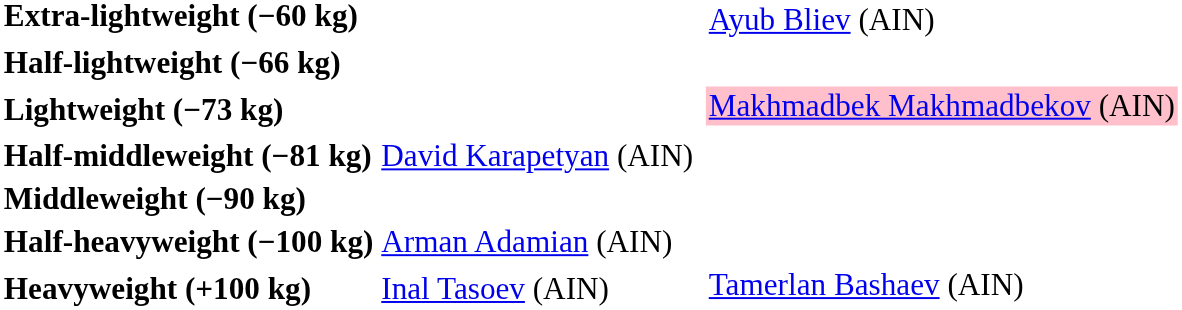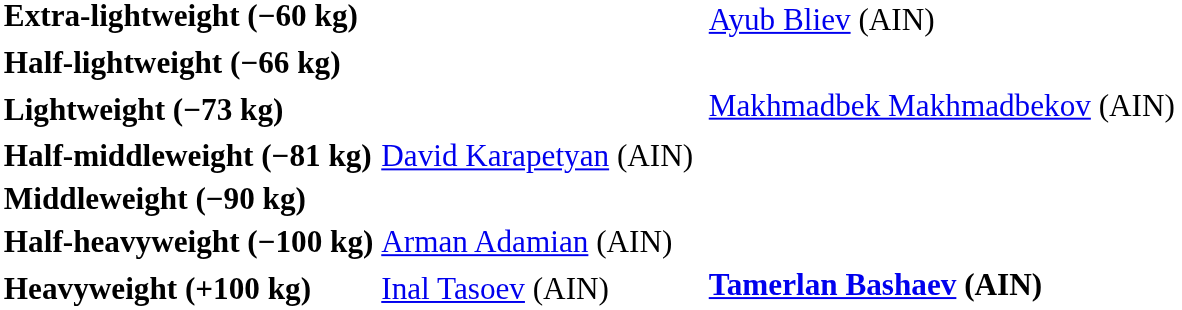Lightweight (−73 kg) / Makhmadbek Makhmadbekov (AIN) | column 3: pink background -> no background
Heavyweight (+100 kg) / Tamerlan Bashaev (AIN) | column 3: normal -> bold
